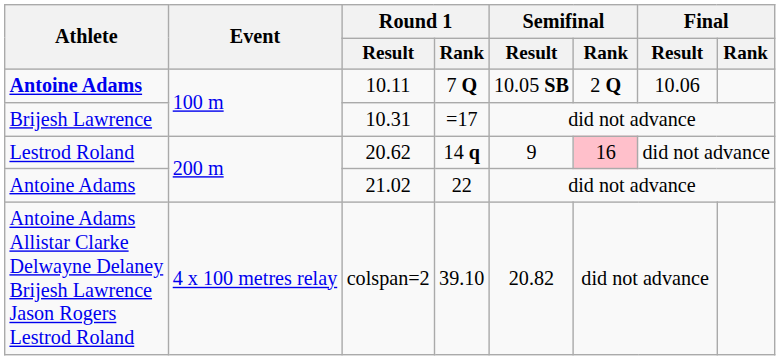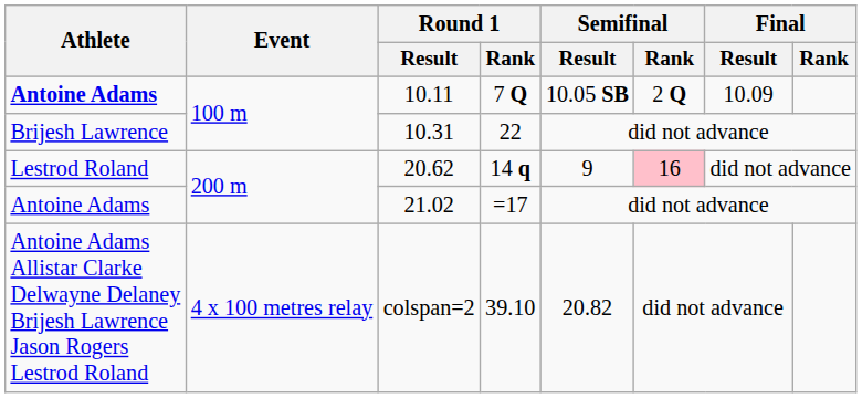10.11 | Final / Result: 10.06 -> 10.09
10.31 | Round 1 / Rank: =17 -> 22
21.02 | Round 1 / Rank: 22 -> =17
